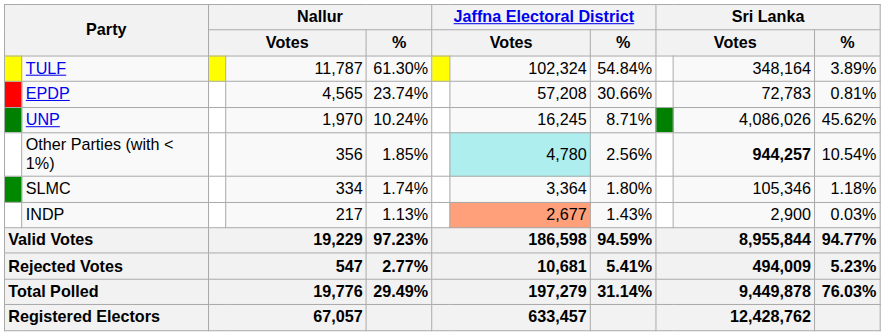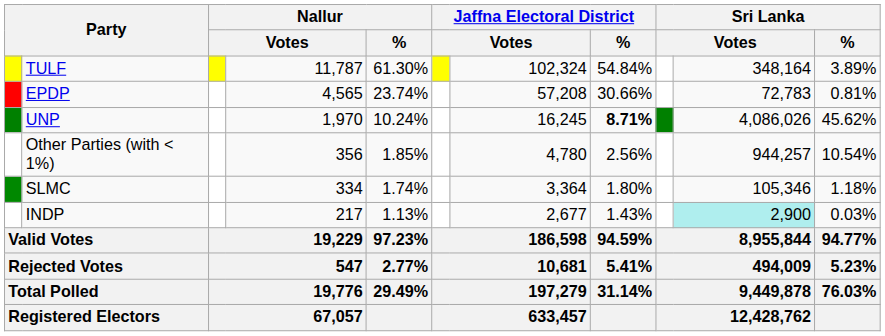UNP | Jaffna Electoral District / %: normal -> bold
Other Parties (with < 1%) | column 7: paleturquoise background -> no background
Other Parties (with < 1%) | column 10: bold -> normal
INDP | column 7: lightsalmon background -> no background
INDP | column 10: no background -> paleturquoise background
